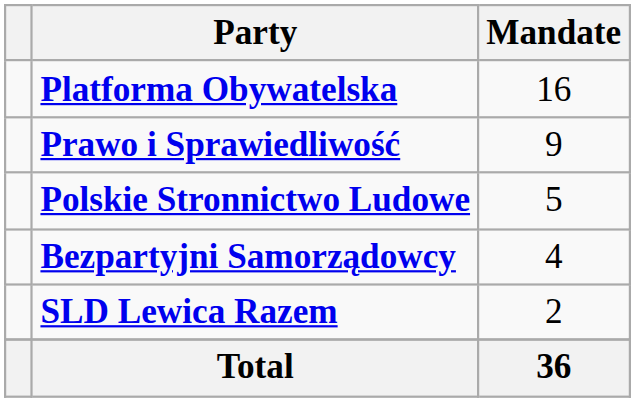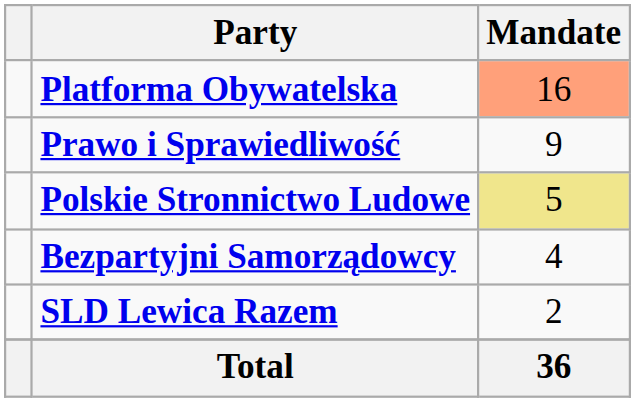Platforma Obywatelska | Mandate: no background -> lightsalmon background
Polskie Stronnictwo Ludowe | Mandate: no background -> khaki background
